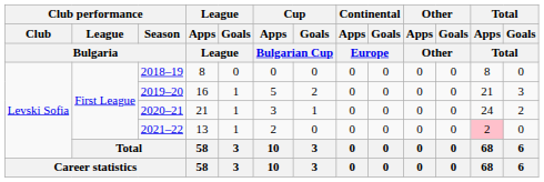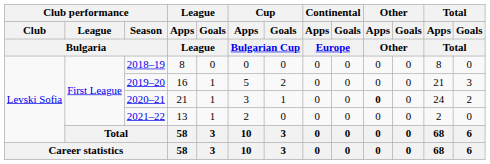2020–21 | Other / Apps / Other: normal -> bold
2021–22 | Total / Apps / Total: pink background -> no background
